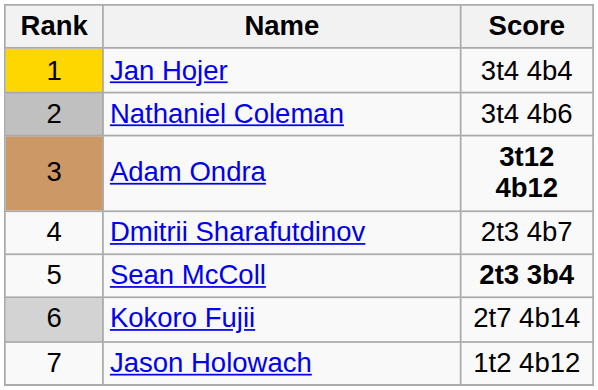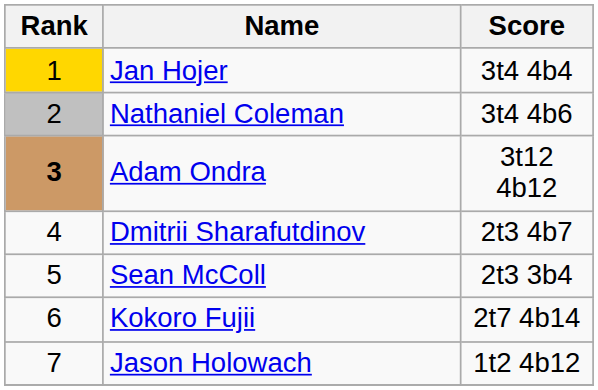Adam Ondra | Rank: normal -> bold
Adam Ondra | Score: bold -> normal
Sean McColl | Score: bold -> normal
Kokoro Fujii | Rank: lightgrey background -> no background
